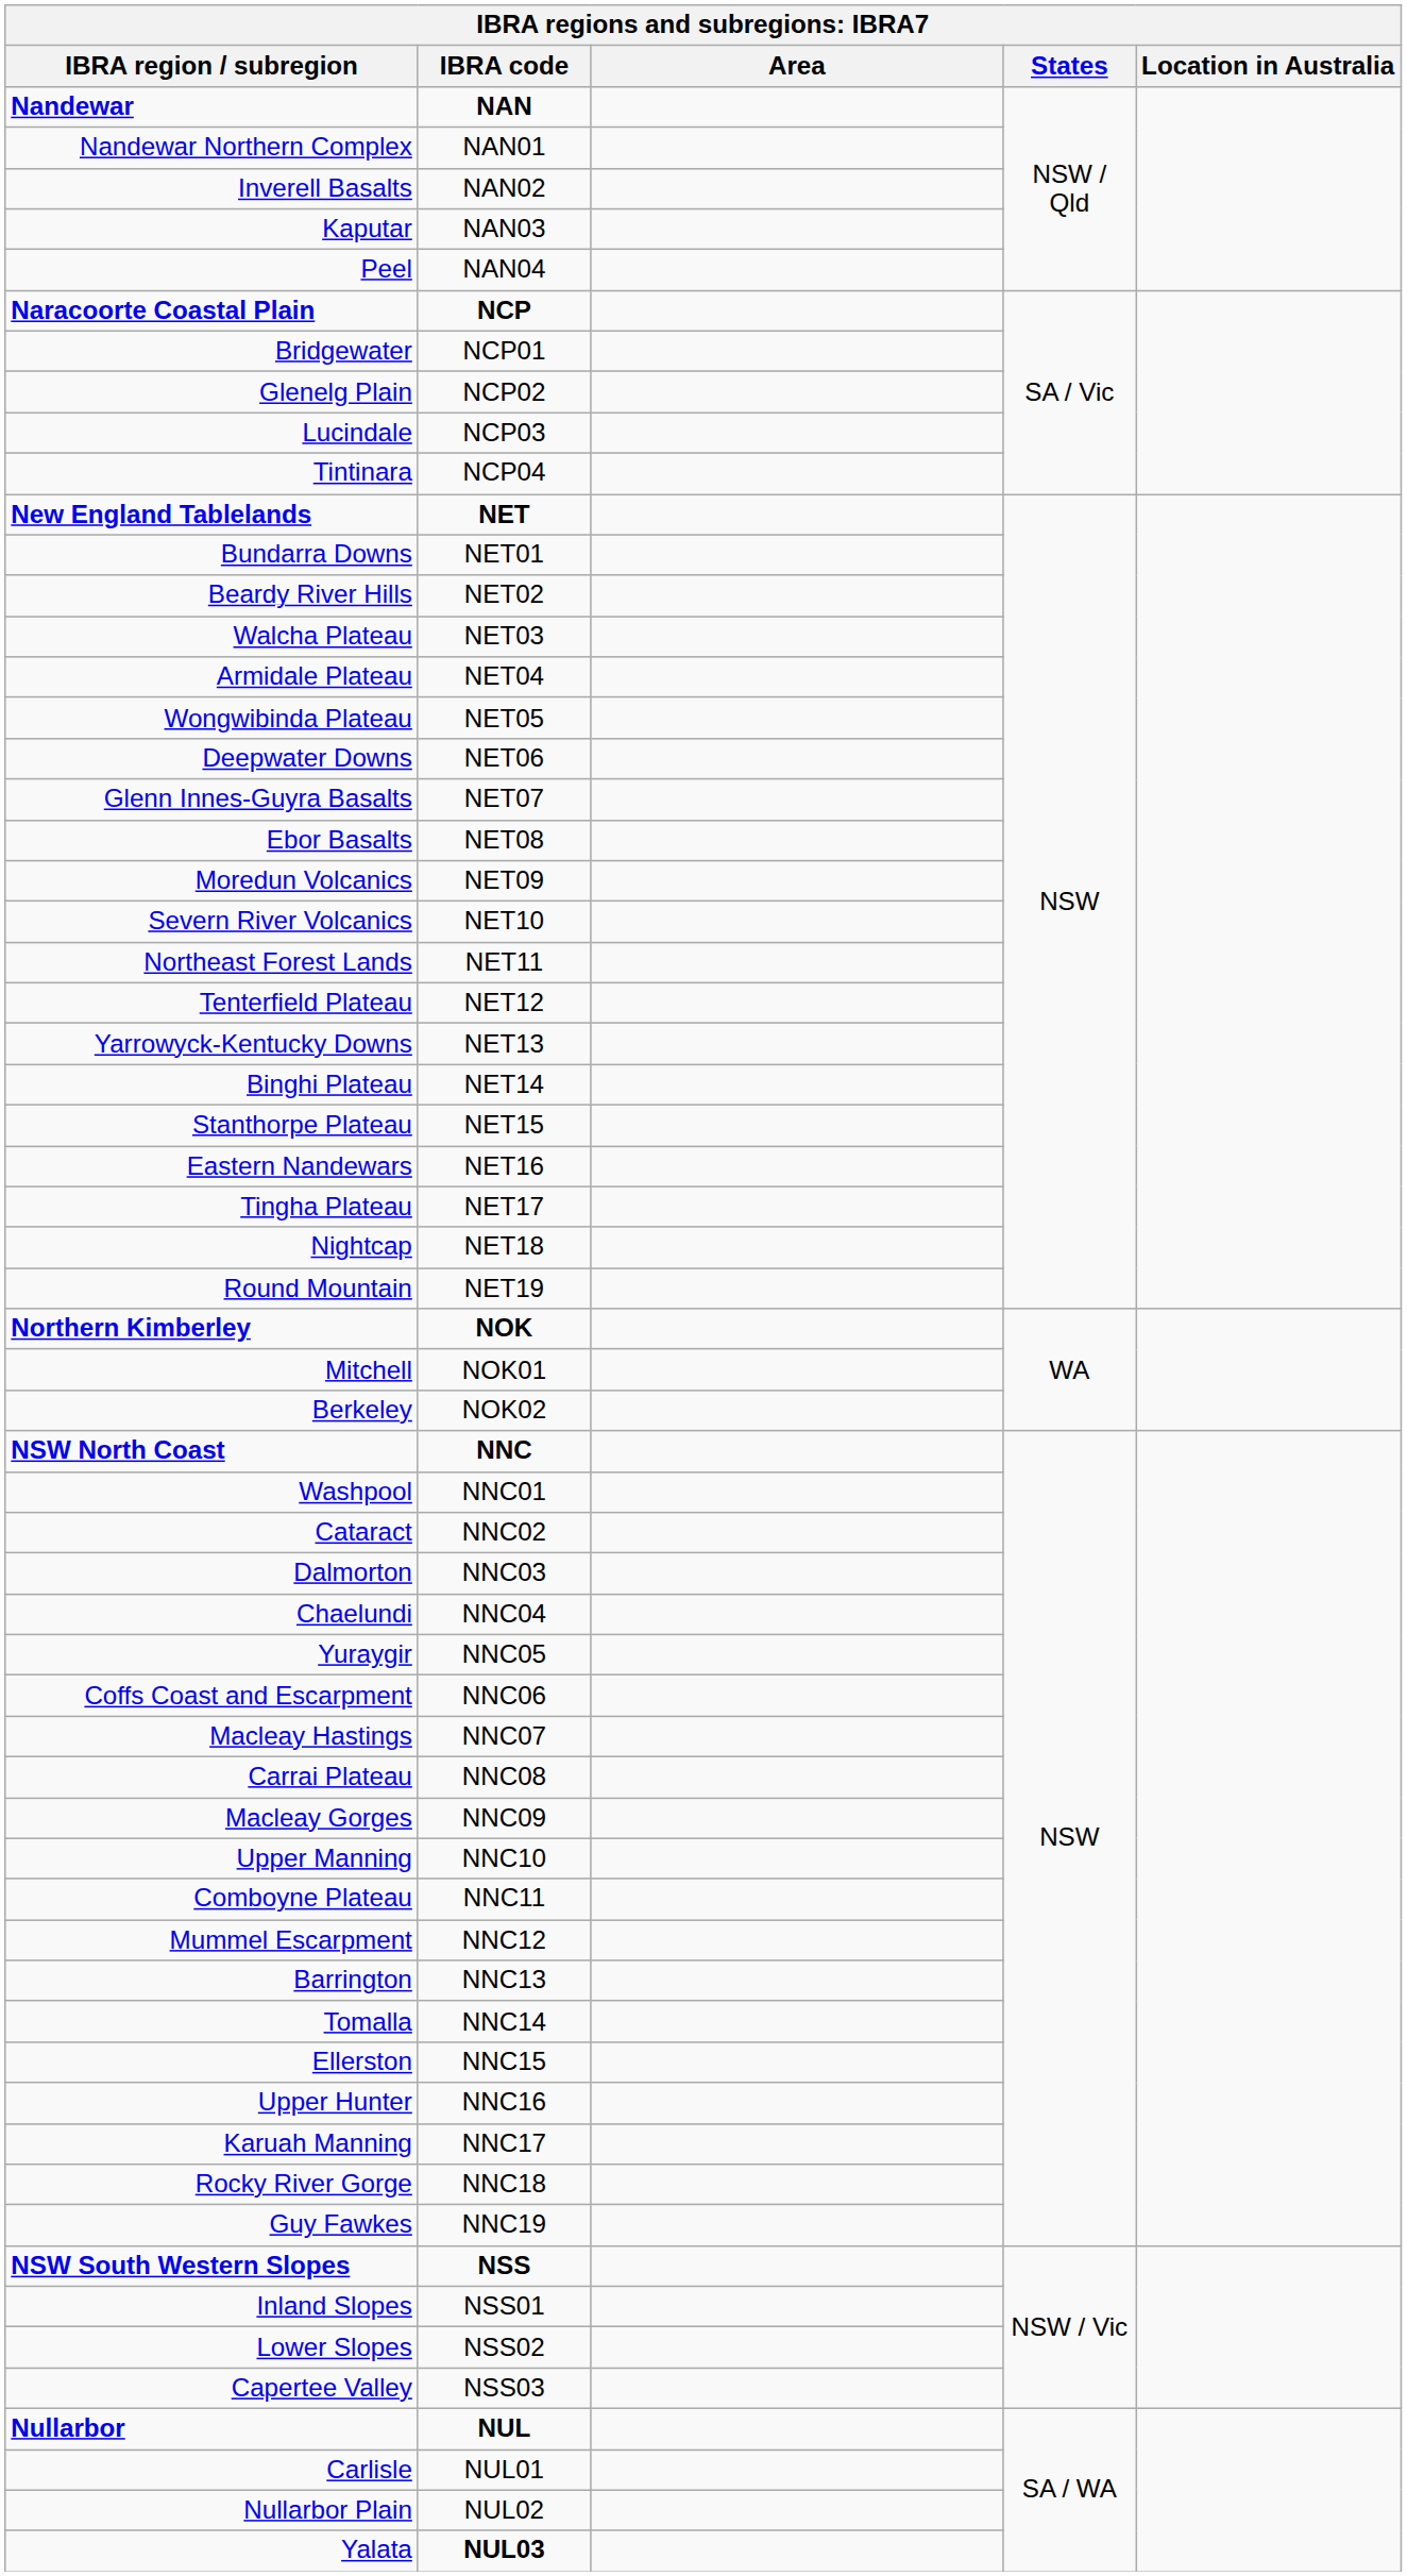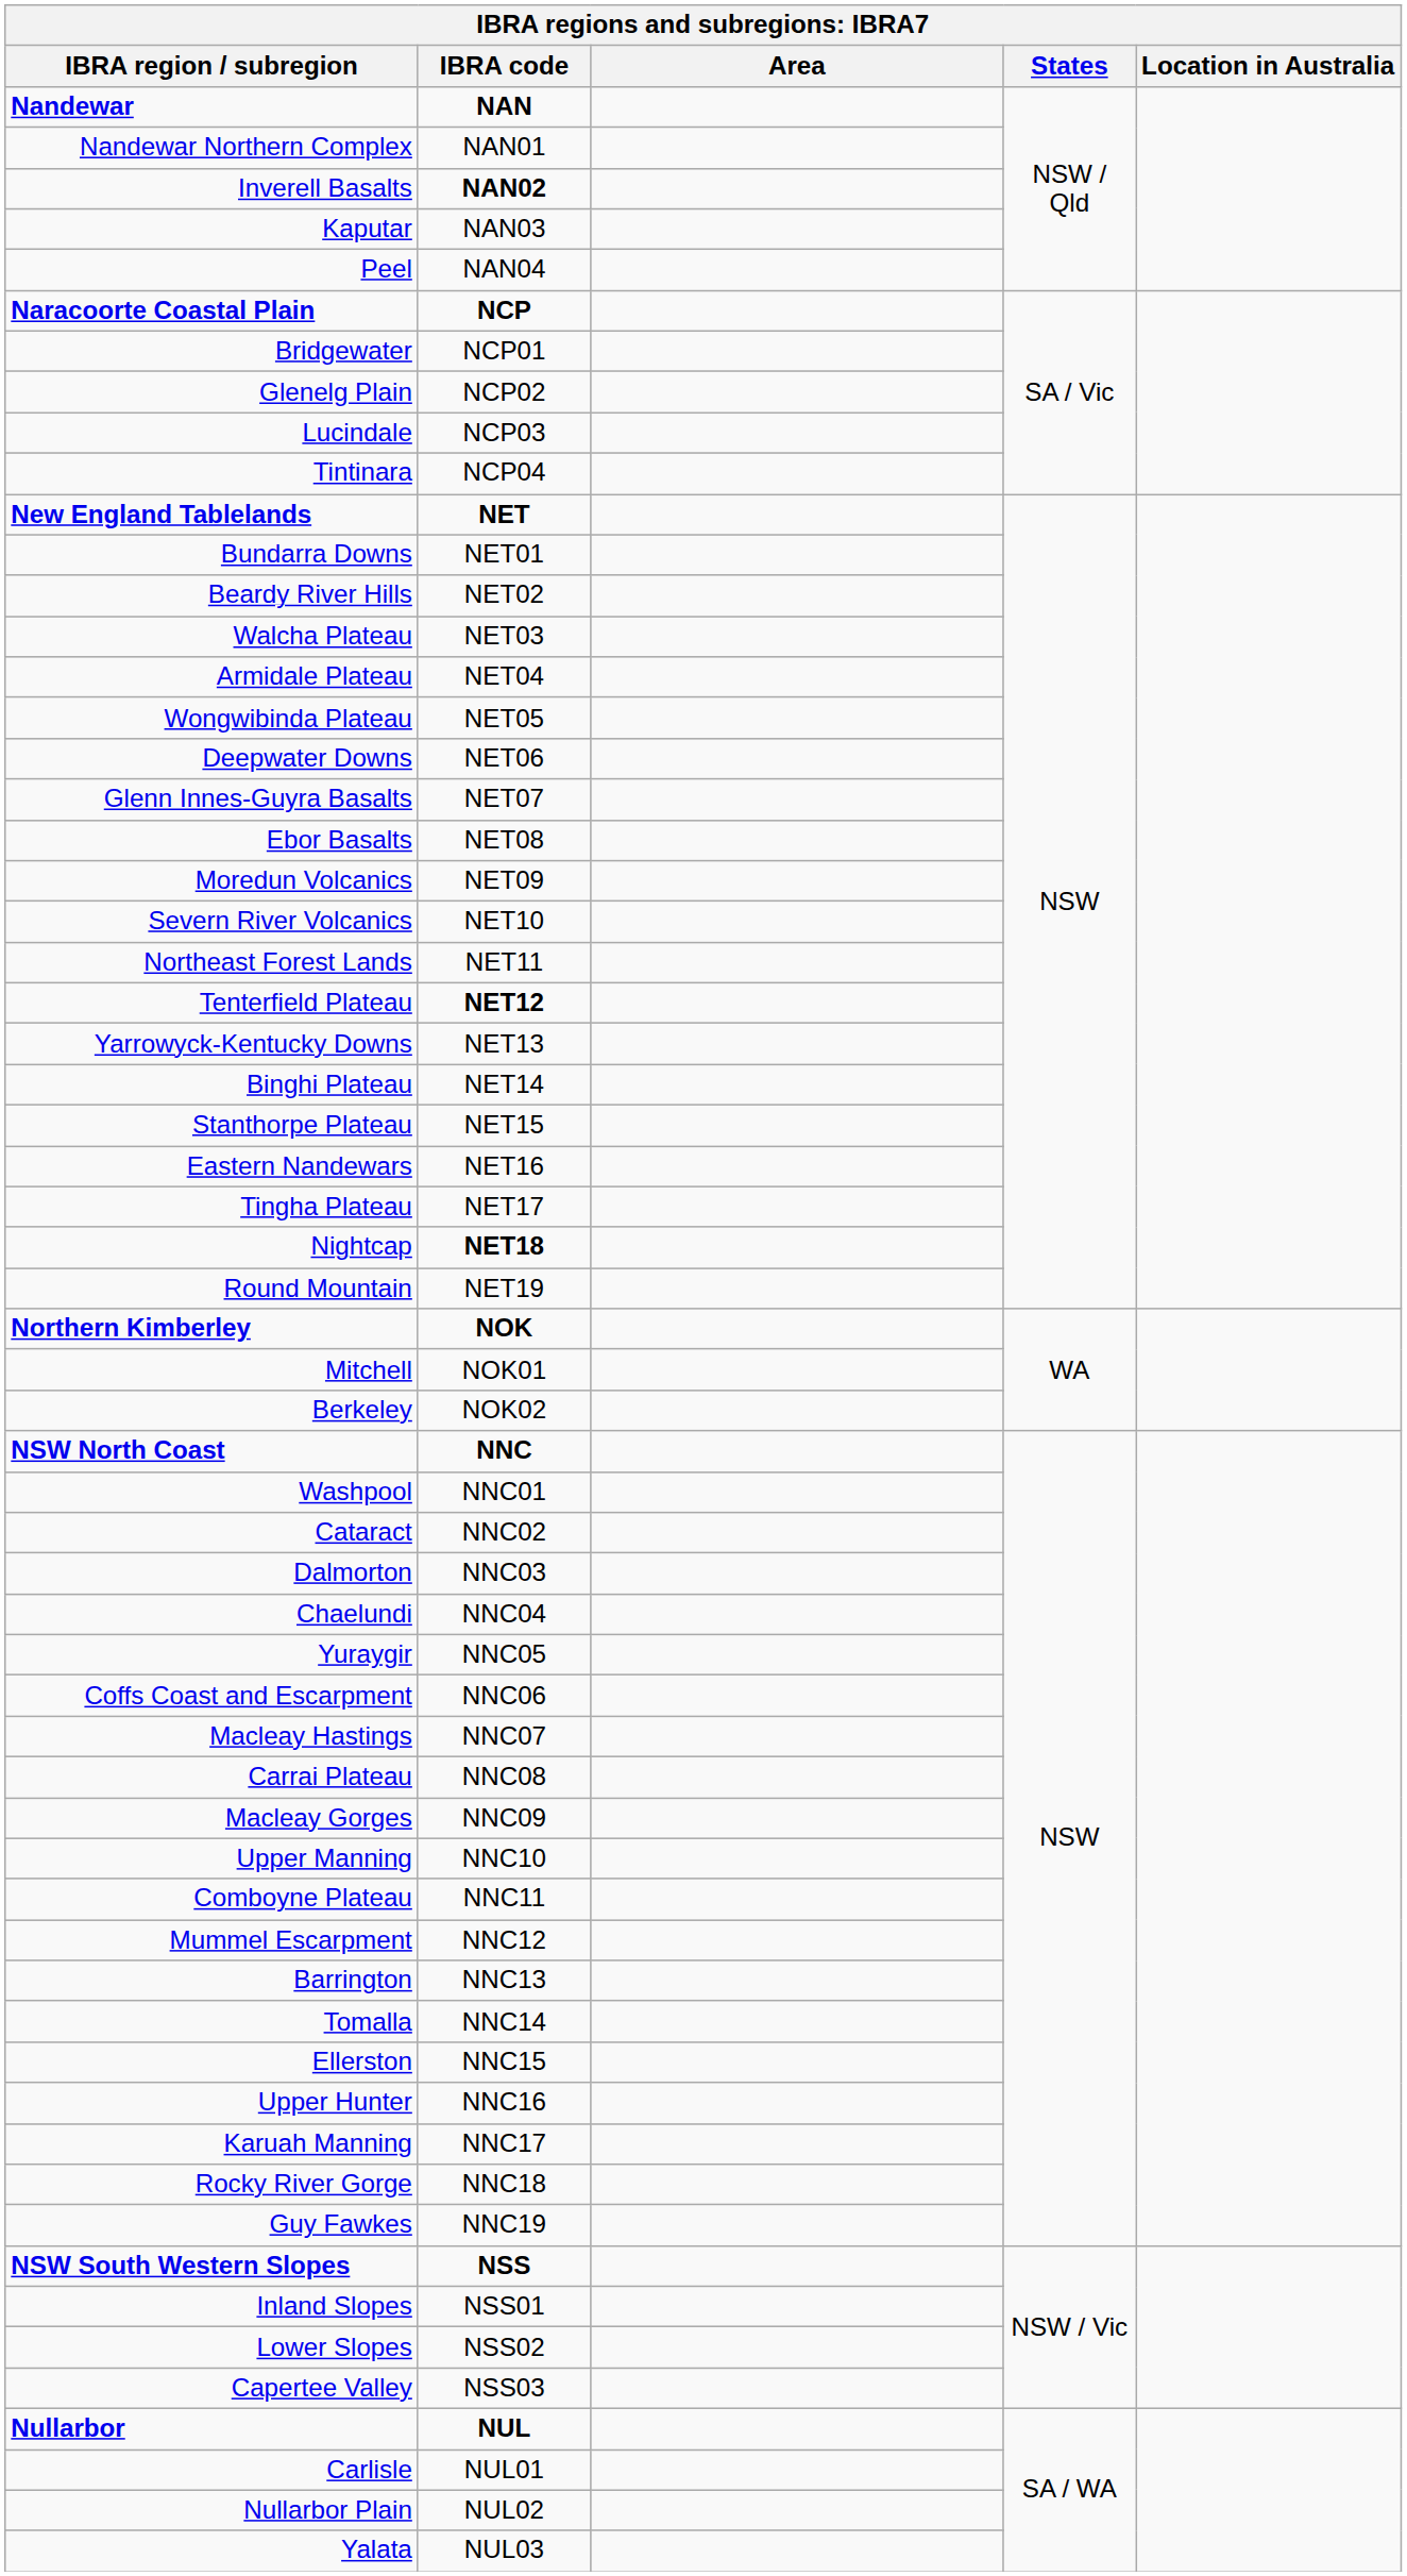Inverell Basalts | IBRA code: normal -> bold
Tenterfield Plateau | IBRA code: normal -> bold
Nightcap | IBRA code: normal -> bold
Yalata | IBRA code: bold -> normal
